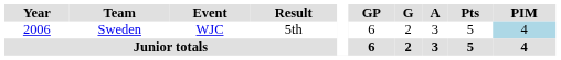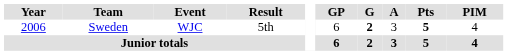Sweden | G: normal -> bold
Sweden | Pts: normal -> bold
Sweden | PIM: lightblue background -> no background
